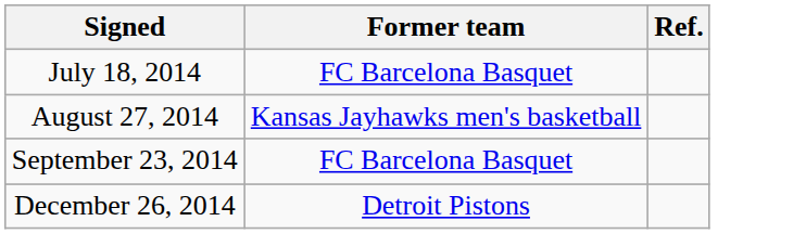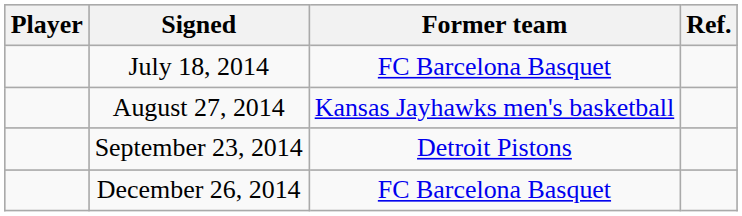+ column: Player
September 23, 2014 | Former team: FC Barcelona Basquet -> Detroit Pistons
December 26, 2014 | Former team: Detroit Pistons -> FC Barcelona Basquet
